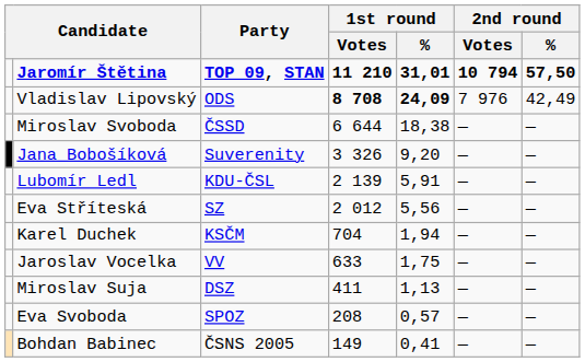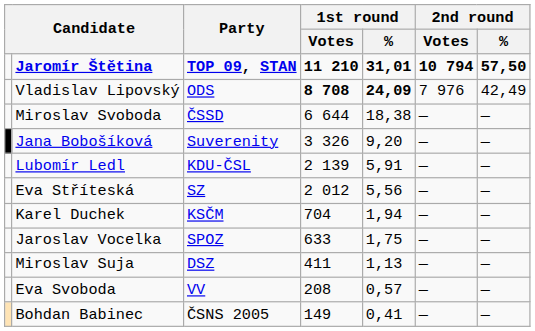Jaroslav Vocelka | Party: VV -> SPOZ
Eva Svoboda | Party: SPOZ -> VV
